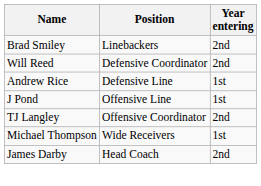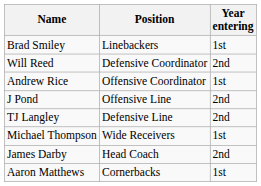Brad Smiley | Year entering: 2nd -> 1st
Andrew Rice | Position: Defensive Line -> Offensive Coordinator
J Pond | Year entering: 1st -> 2nd
TJ Langley | Position: Offensive Coordinator -> Defensive Line
+ row: Aaron Matthews | Cornerbacks | 1st
